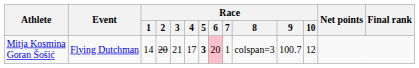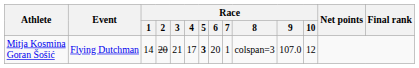Mitja Kosmina Goran Šošić | Race / 6: pink background -> no background
Mitja Kosmina Goran Šošić | Race / 9: 100.7 -> 107.0
